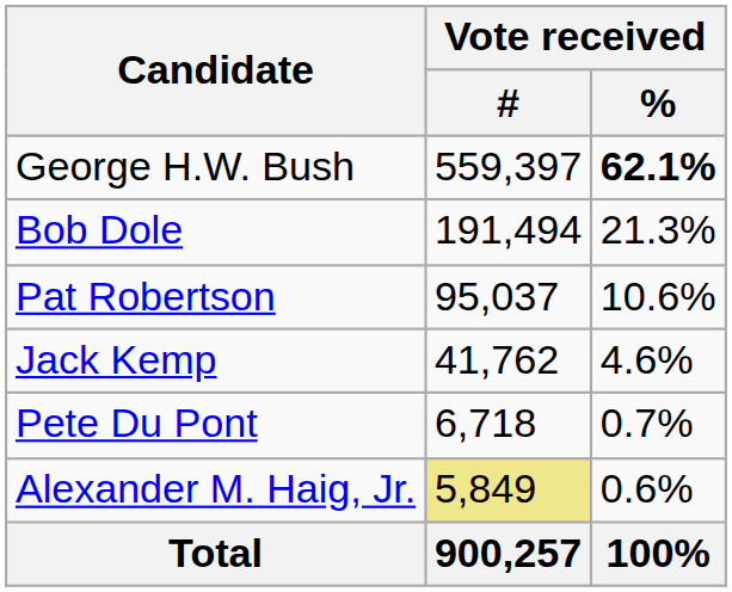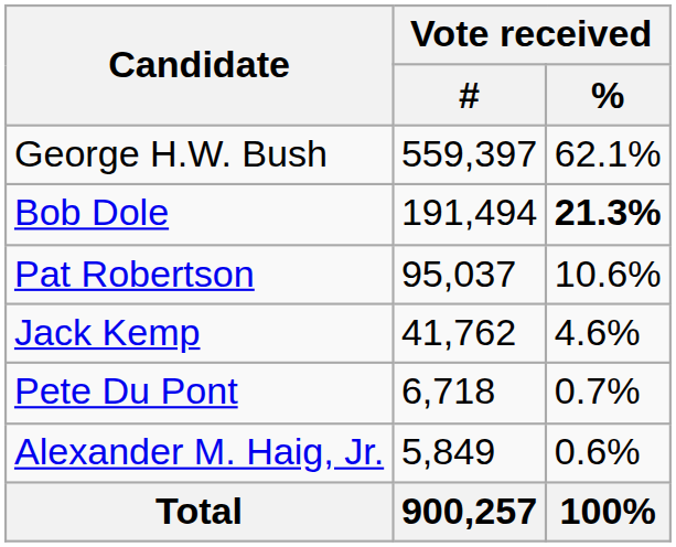George H.W. Bush | Vote received / %: bold -> normal
Bob Dole | Vote received / %: normal -> bold
Alexander M. Haig, Jr. | Vote received / #: khaki background -> no background
